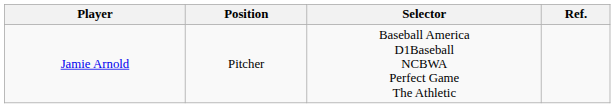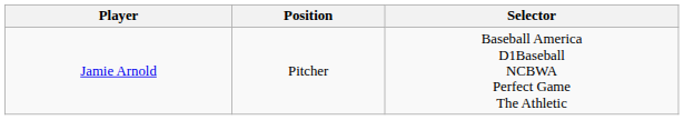- column: Ref.
